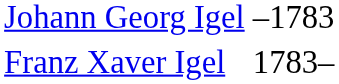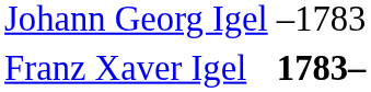Franz Xaver Igel | column 2: normal -> bold
